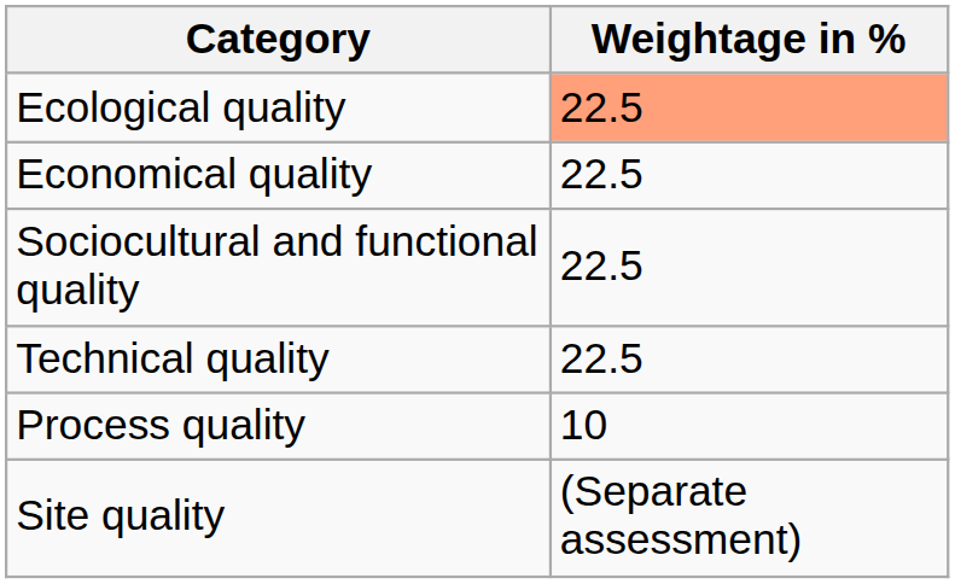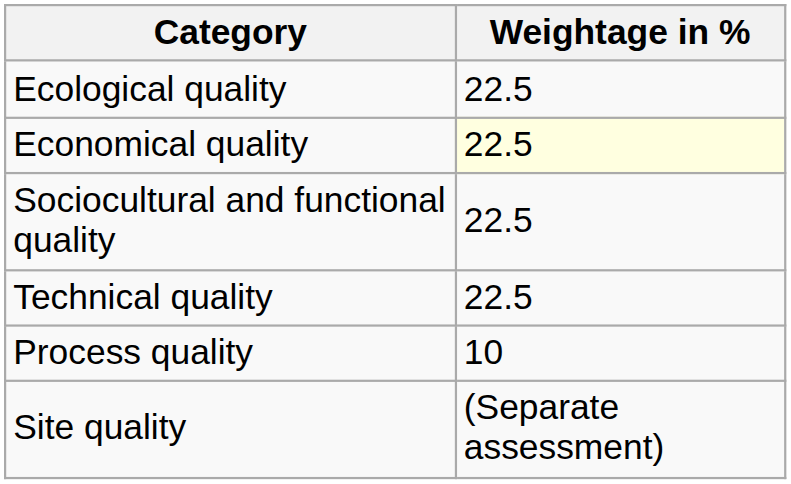Ecological quality | Weightage in %: lightsalmon background -> no background
Economical quality | Weightage in %: no background -> lightyellow background
